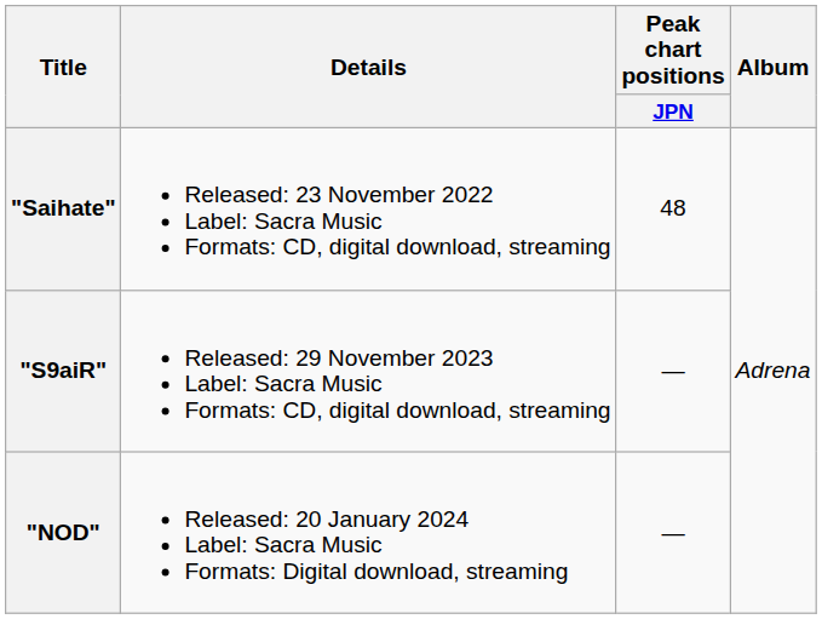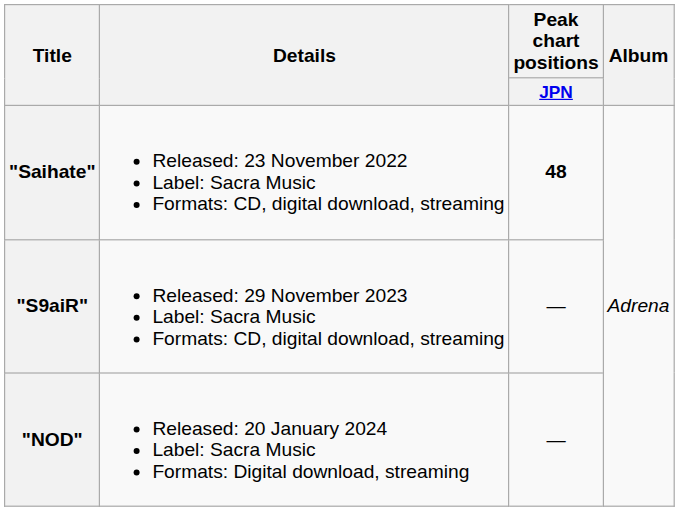"Saihate" | Peak chart positions / JPN: normal -> bold
